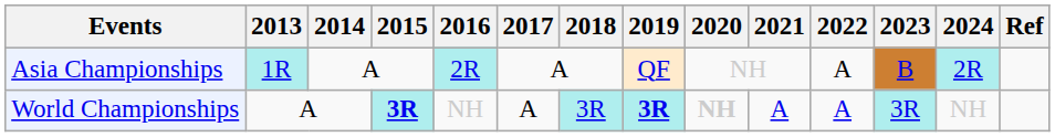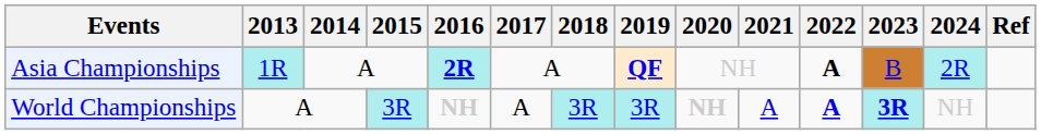Asia Championships | 2016: normal -> bold
Asia Championships | 2019: normal -> bold
Asia Championships | 2022: normal -> bold
World Championships | 2015: bold -> normal
World Championships | 2016: normal -> bold
World Championships | 2019: bold -> normal
World Championships | 2022: normal -> bold
World Championships | 2023: normal -> bold
